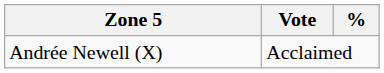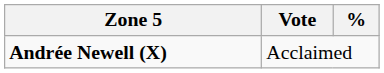Andrée Newell (X) | Zone 5: normal -> bold
